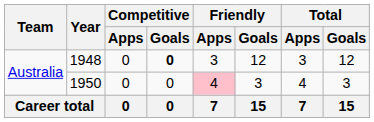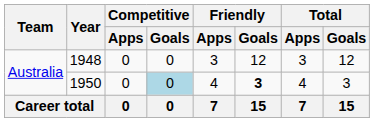1948 | Competitive / Goals: bold -> normal
1950 | Competitive / Goals: no background -> lightblue background
1950 | Friendly / Apps: pink background -> no background
1950 | Friendly / Goals: normal -> bold
